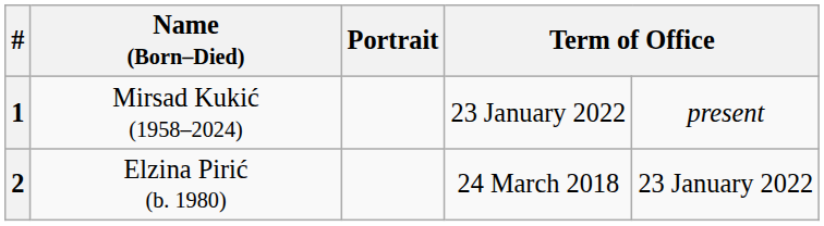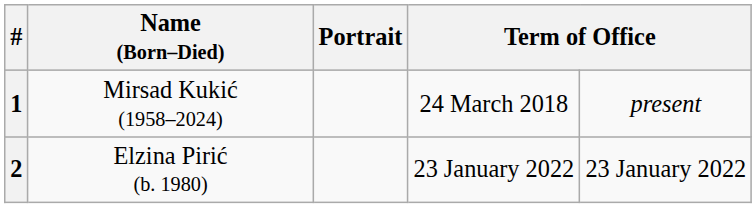1 | column 4: 23 January 2022 -> 24 March 2018
2 | column 4: 24 March 2018 -> 23 January 2022
